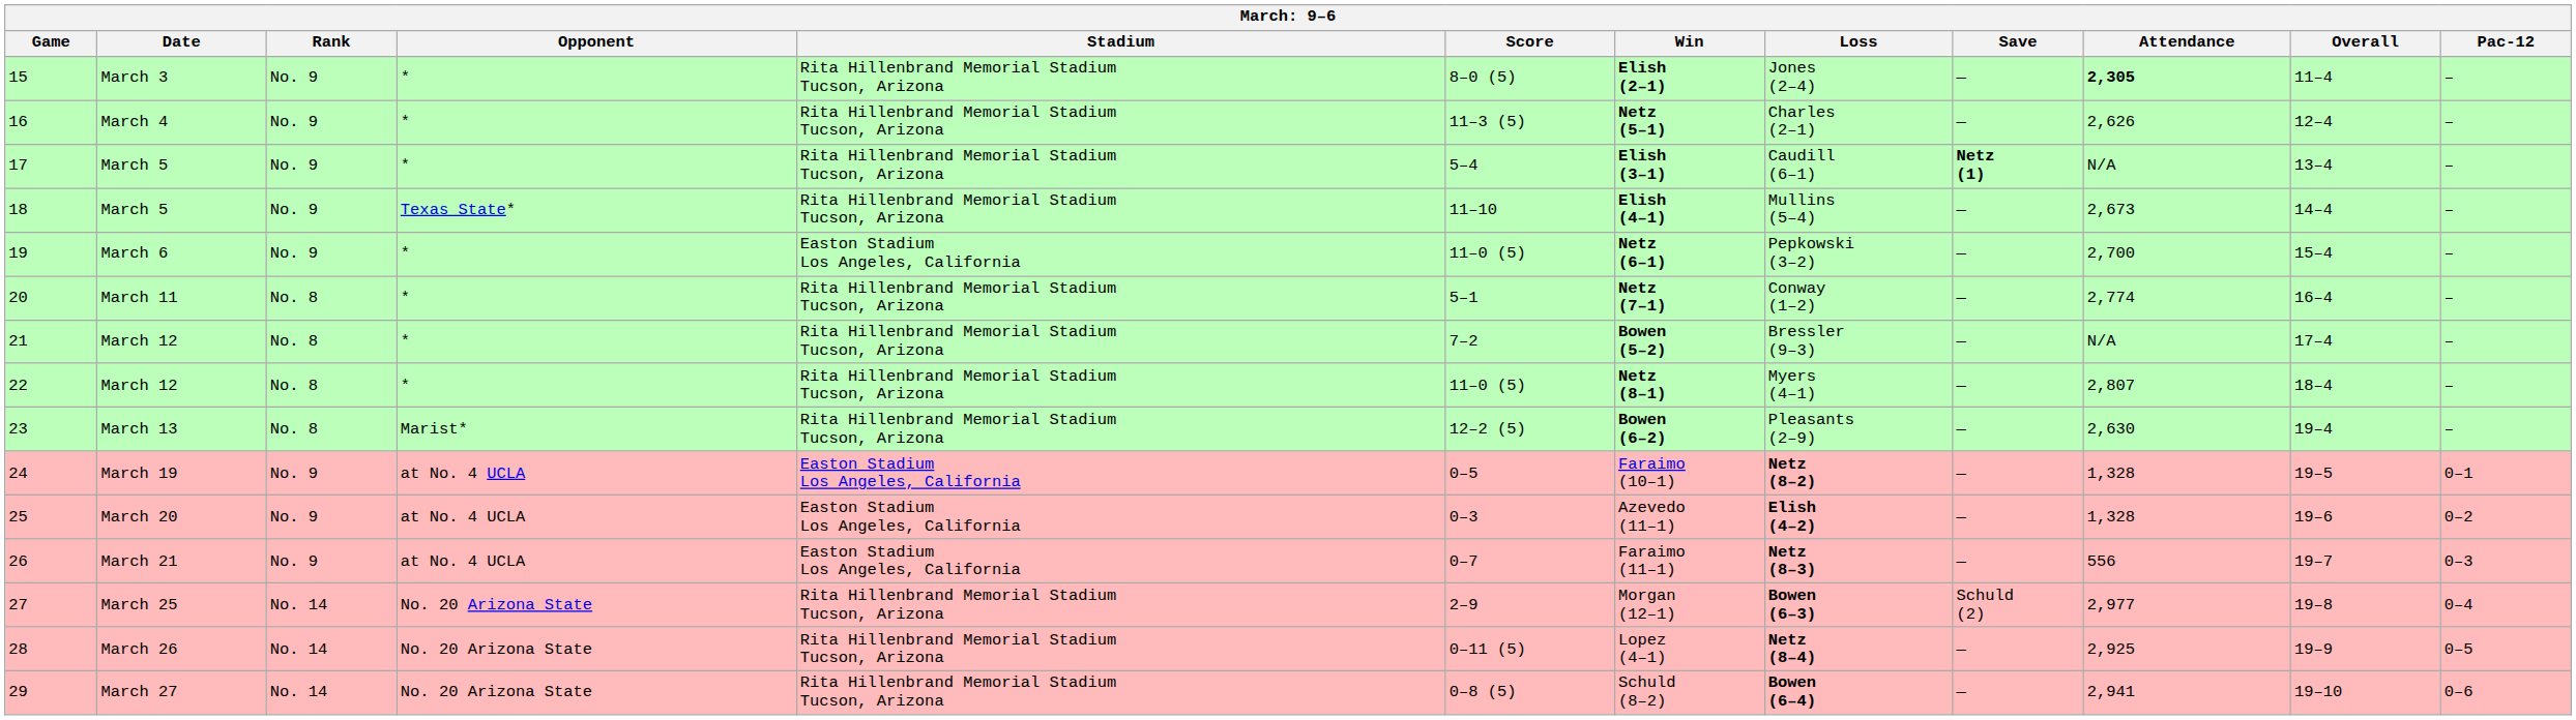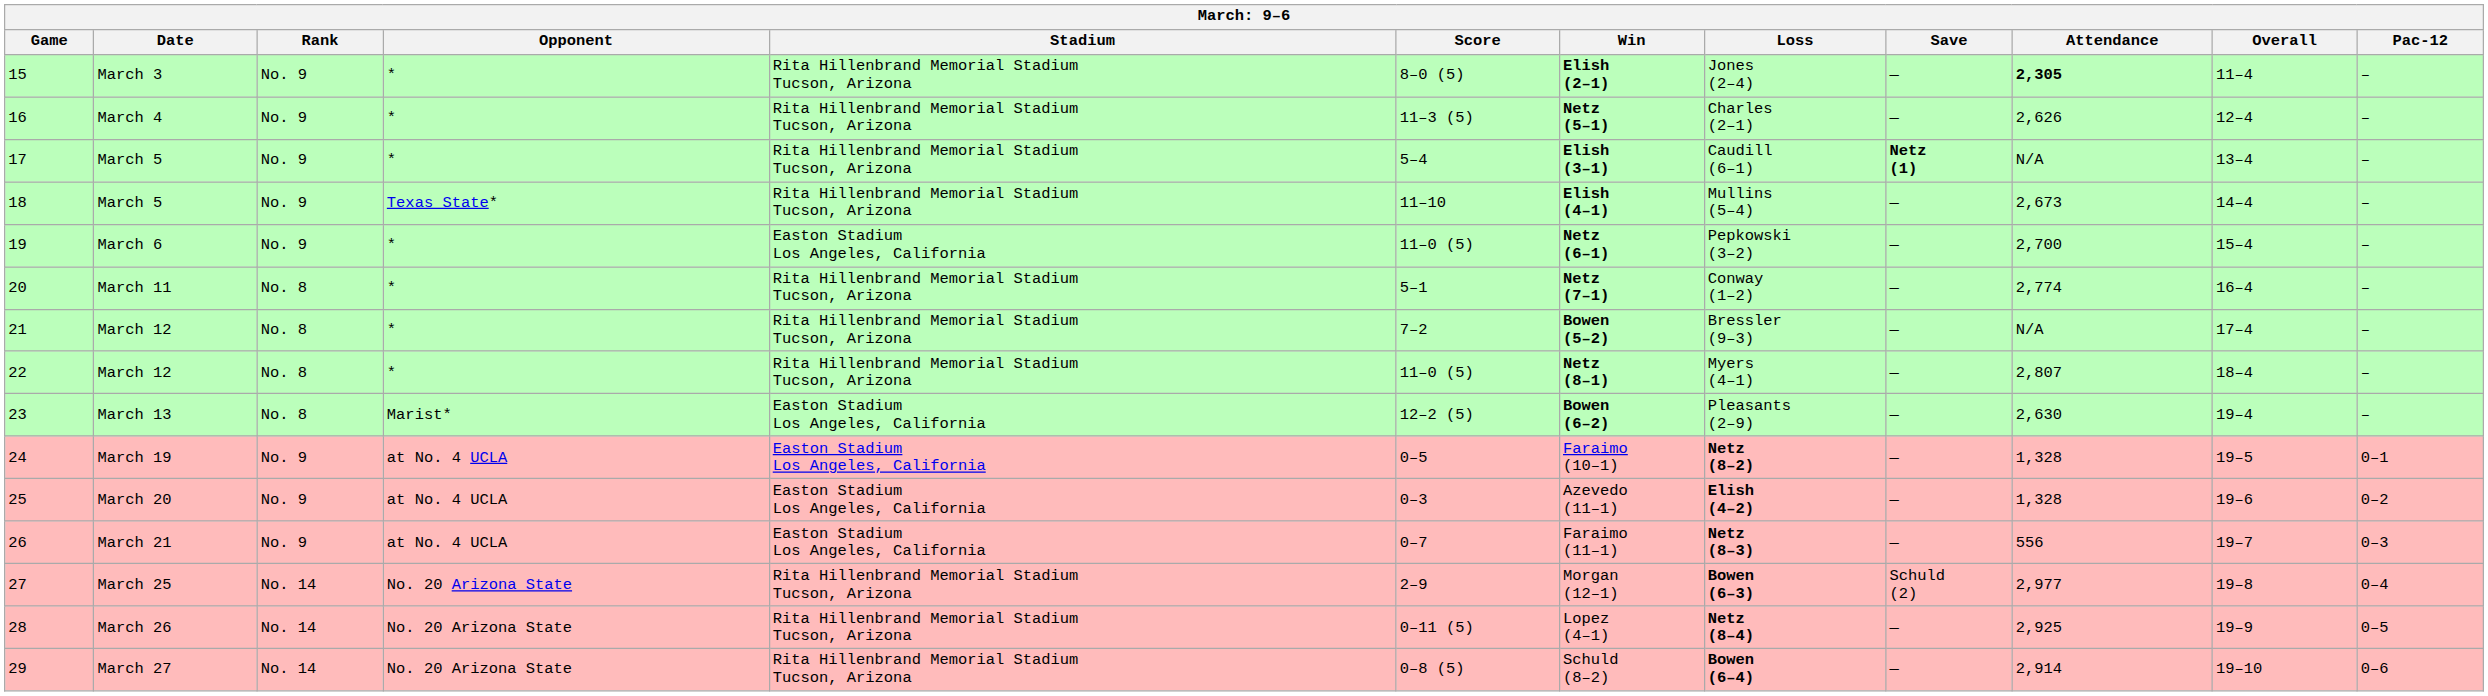23 | Stadium: Rita Hillenbrand Memorial Stadium Tucson, Arizona -> Easton Stadium Los Angeles, California
29 | Attendance: 2,941 -> 2,914
